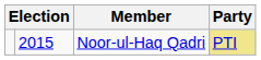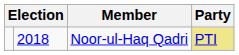Noor-ul-Haq Qadri | column 2: 2015 -> 2018
